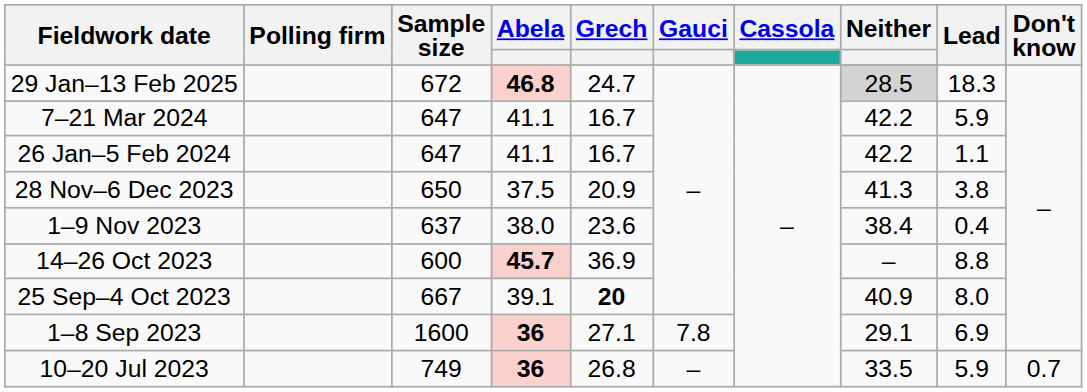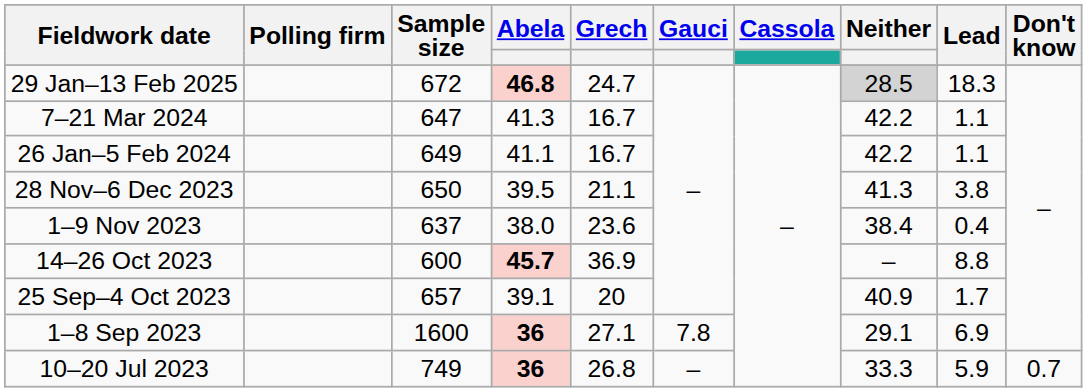7–21 Mar 2024 | Abela: 41.1 -> 41.3
7–21 Mar 2024 | Lead: 5.9 -> 1.1
26 Jan–5 Feb 2024 | Sample size: 647 -> 649
28 Nov–6 Dec 2023 | Abela: 37.5 -> 39.5
28 Nov–6 Dec 2023 | Grech: 20.9 -> 21.1
25 Sep–4 Oct 2023 | Sample size: 667 -> 657
25 Sep–4 Oct 2023 | Grech: bold -> normal
25 Sep–4 Oct 2023 | Lead: 8.0 -> 1.7
10–20 Jul 2023 | Neither: 33.5 -> 33.3
